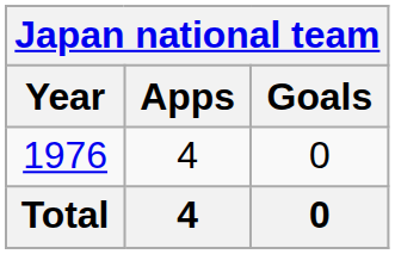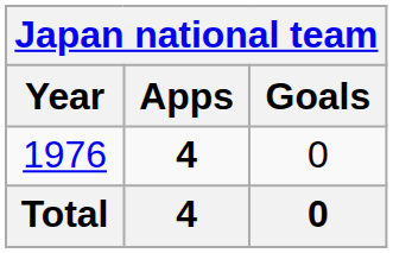1976 | Apps: normal -> bold
